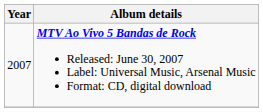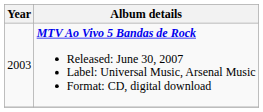row 2 | Year: 2007 -> 2003
